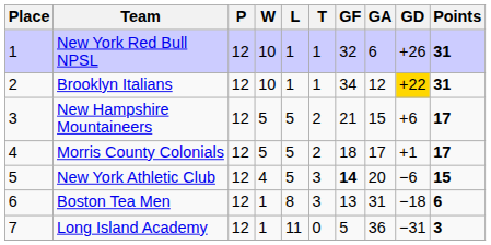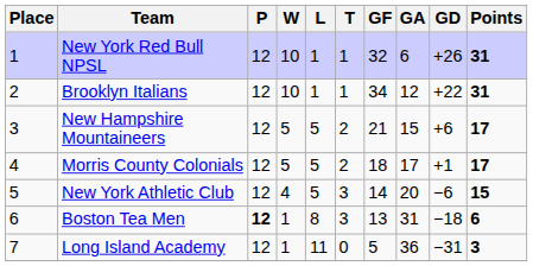Brooklyn Italians | GD: gold background -> no background
New York Athletic Club | GF: bold -> normal
Boston Tea Men | P: normal -> bold
